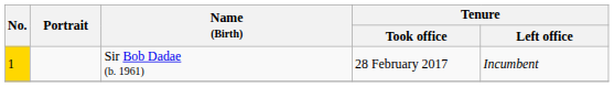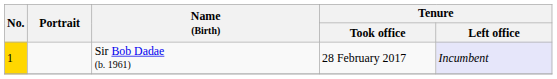Sir Bob Dadae (b. 1961) | Tenure / Left office: no background -> lavender background
